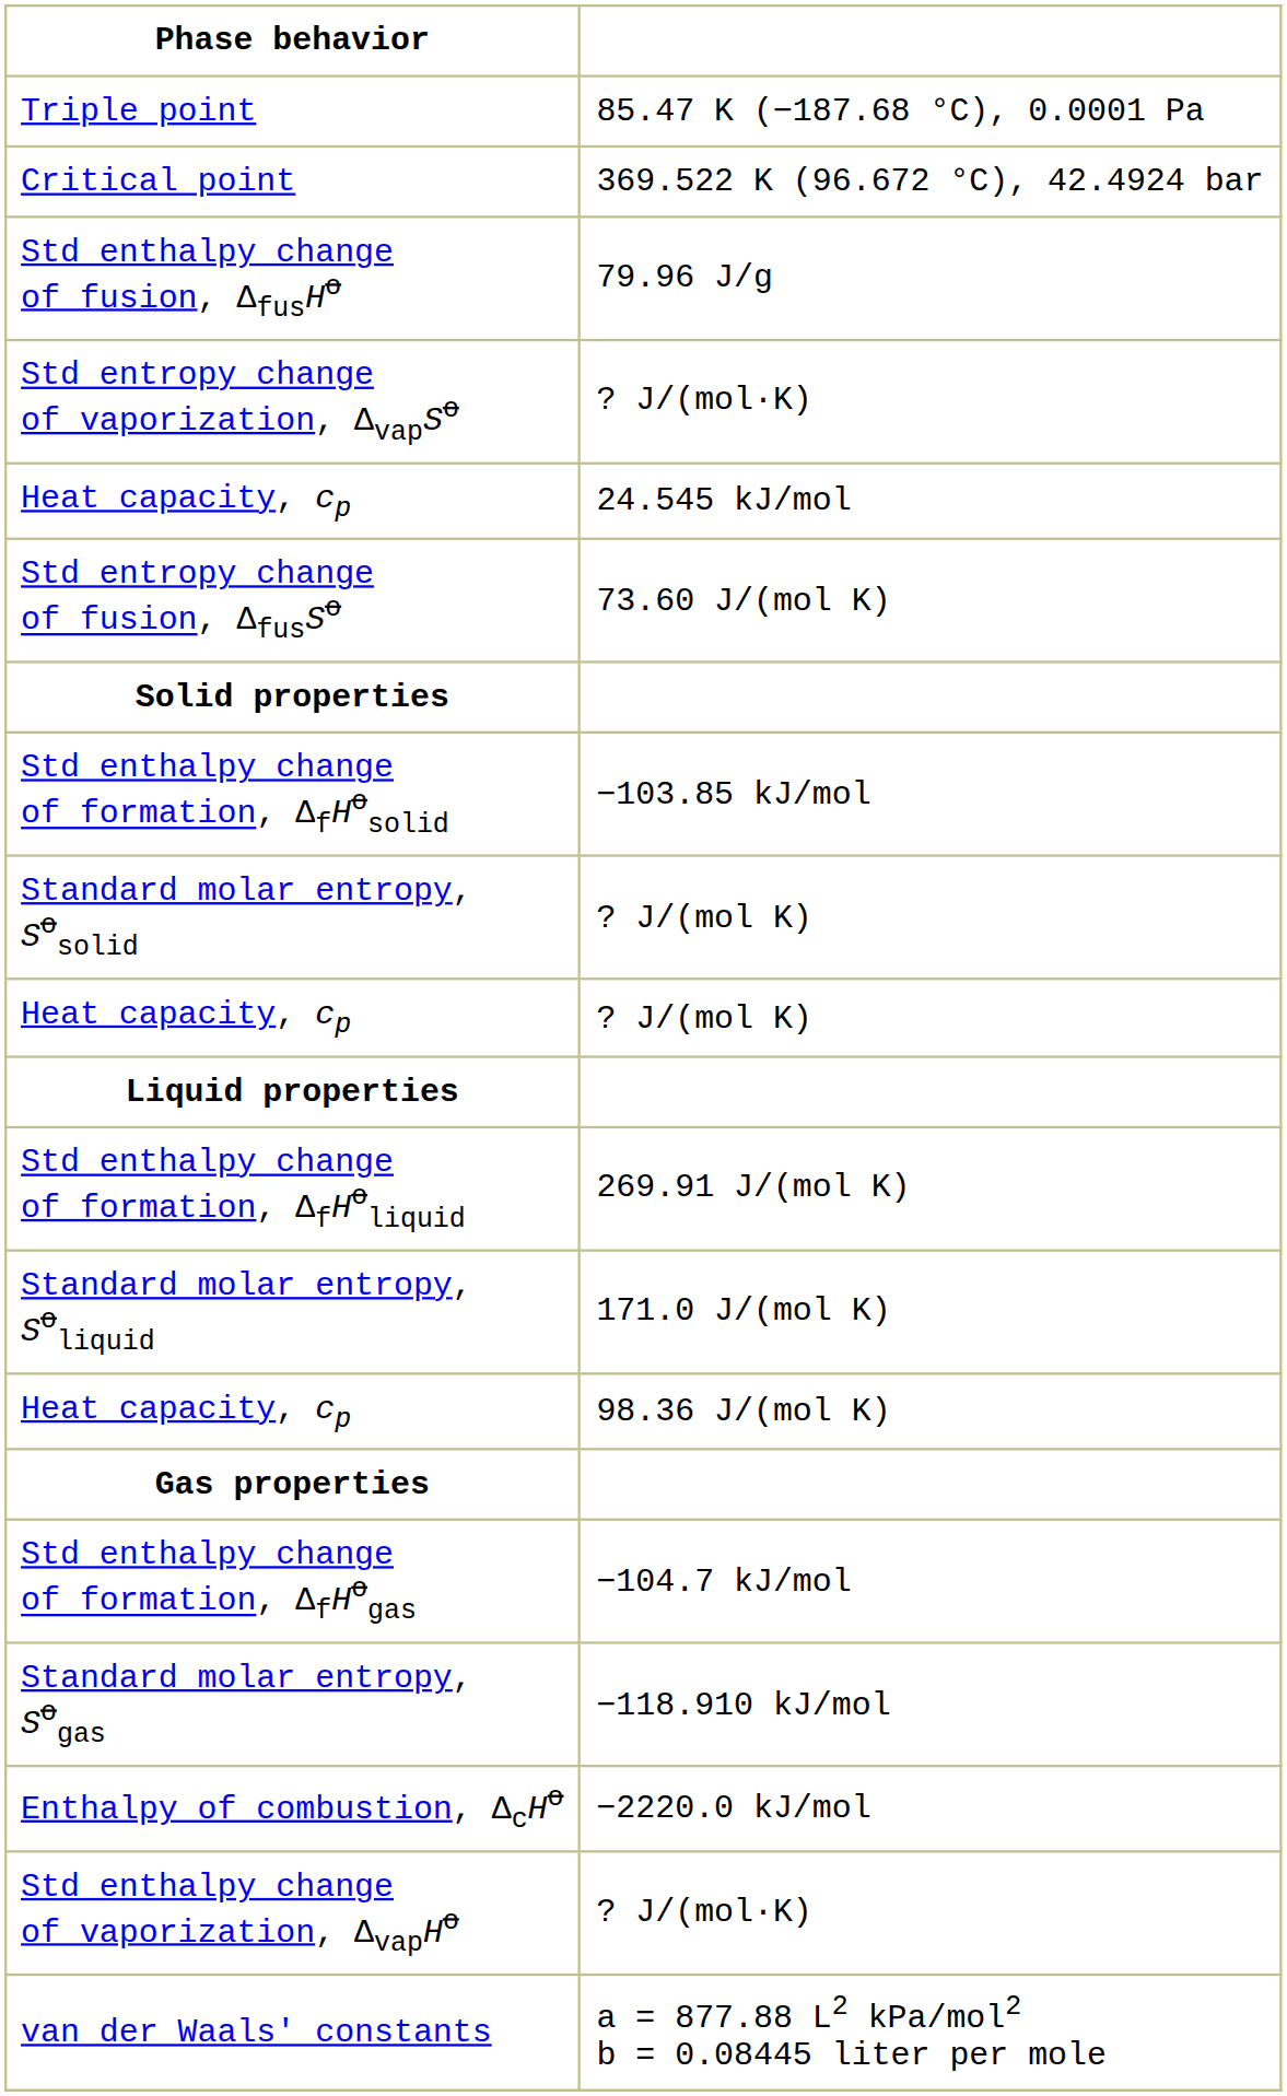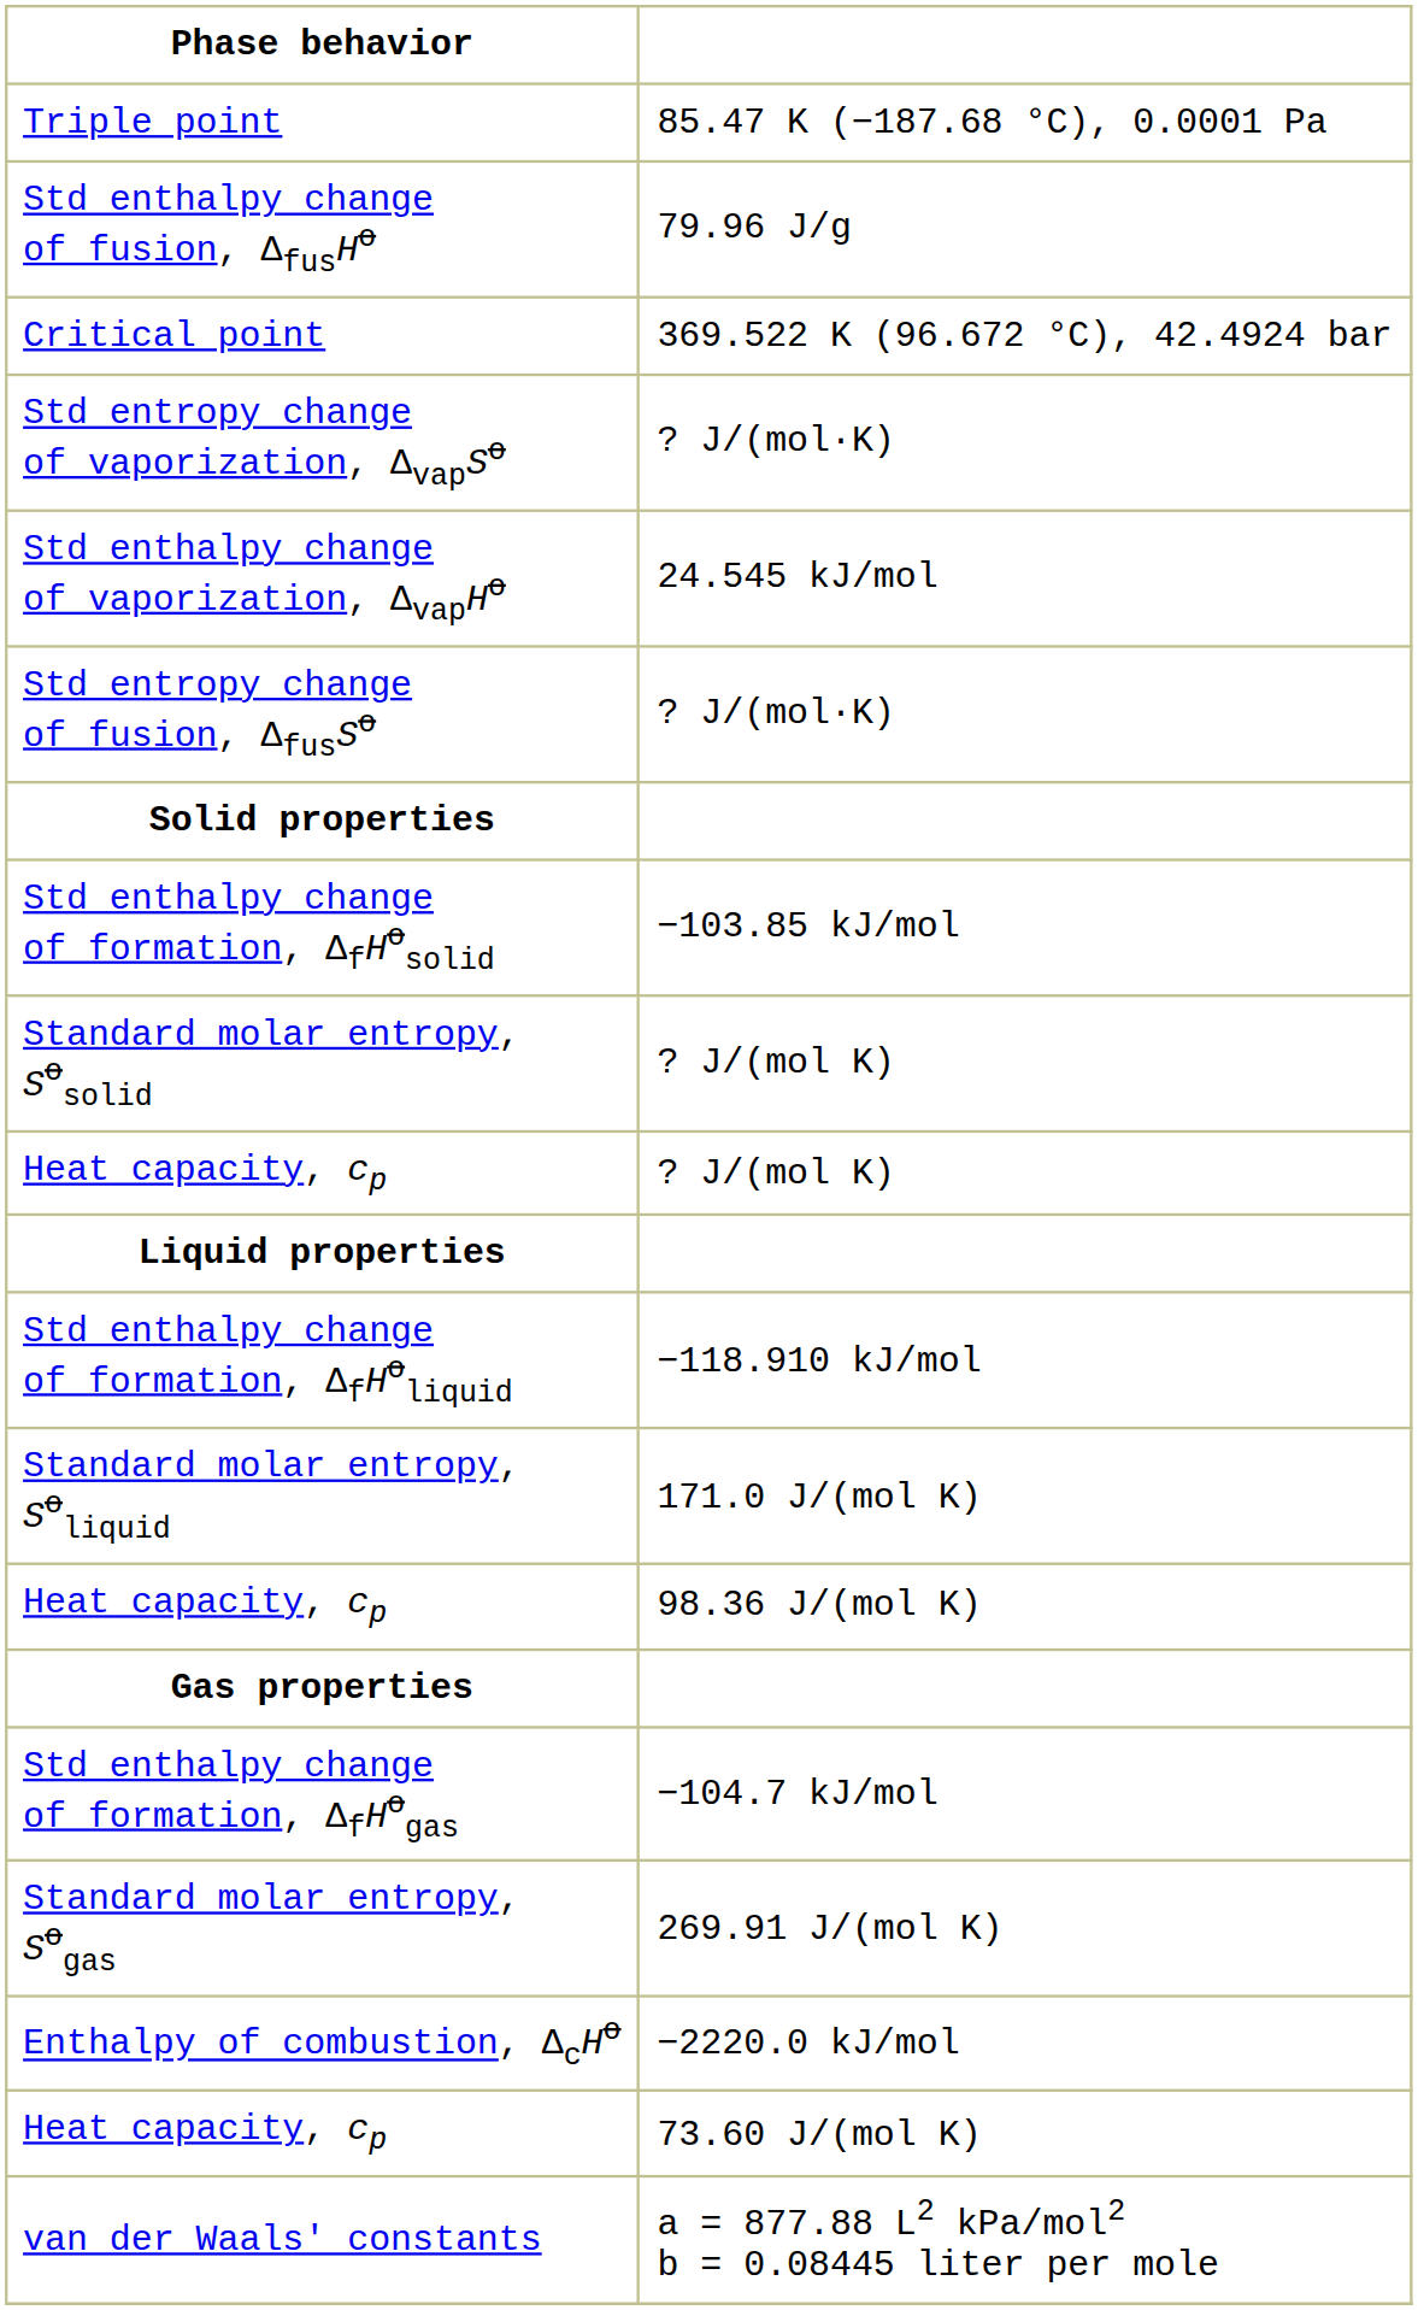row 3 | Phase behavior: Critical point -> Std enthalpy change of fusion, ΔfusHo
row 3 | column 2: 369.522 K (96.672 °C), 42.4924 bar -> 79.96 J/g
row 4 | Phase behavior: Std enthalpy change of fusion, ΔfusHo -> Critical point
row 4 | column 2: 79.96 J/g -> 369.522 K (96.672 °C), 42.4924 bar
row 6 | Phase behavior: Heat capacity, cp -> Std enthalpy change of vaporization, ΔvapHo
row 7 | column 2: 73.60 J/(mol K) -> ? J/(mol·K)
row 13 | column 2: 269.91 J/(mol K) -> −118.910 kJ/mol
row 18 | column 2: −118.910 kJ/mol -> 269.91 J/(mol K)
row 20 | Phase behavior: Std enthalpy change of vaporization, ΔvapHo -> Heat capacity, cp
row 20 | column 2: ? J/(mol·K) -> 73.60 J/(mol K)
